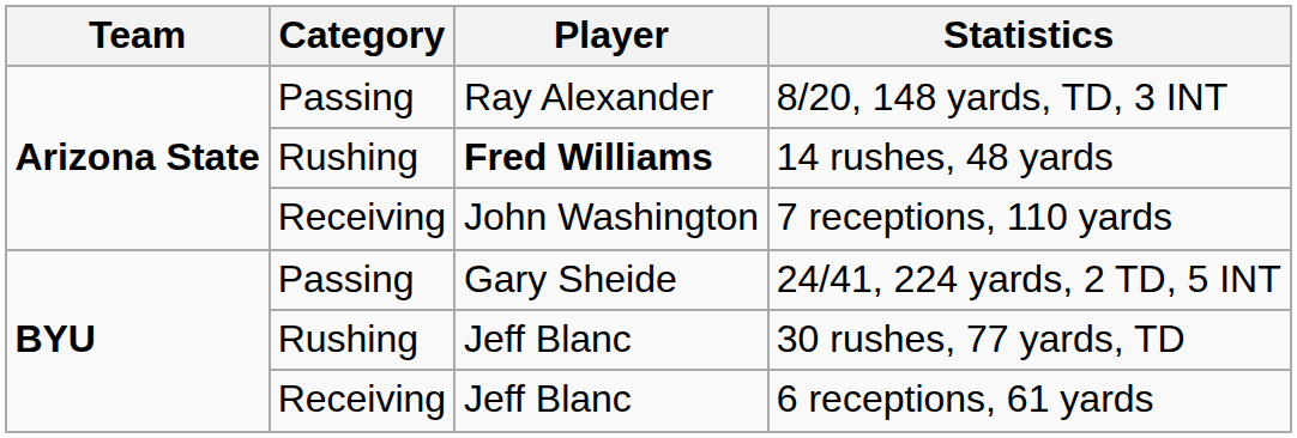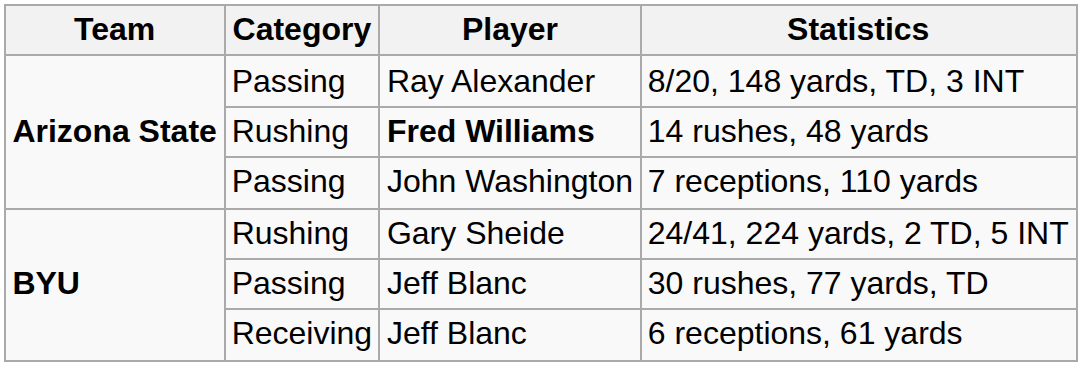7 receptions, 110 yards | Category: Receiving -> Passing
24/41, 224 yards, 2 TD, 5 INT | Category: Passing -> Rushing
30 rushes, 77 yards, TD | Category: Rushing -> Passing
